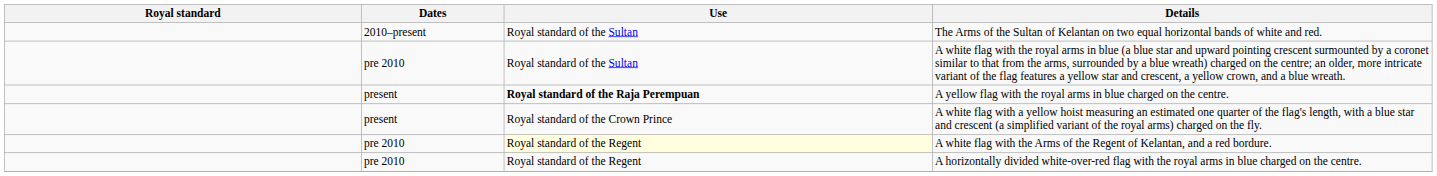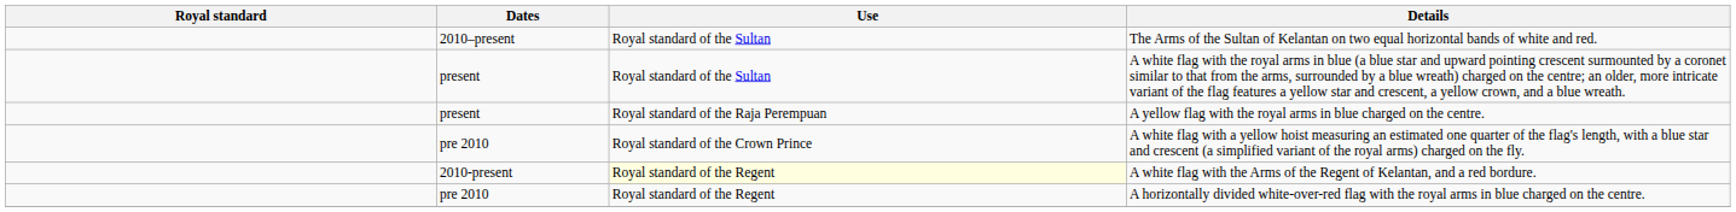row 3 | Dates: pre 2010 -> present
row 4 | Use: bold -> normal
row 5 | Dates: present -> pre 2010
row 6 | Dates: pre 2010 -> 2010-present
